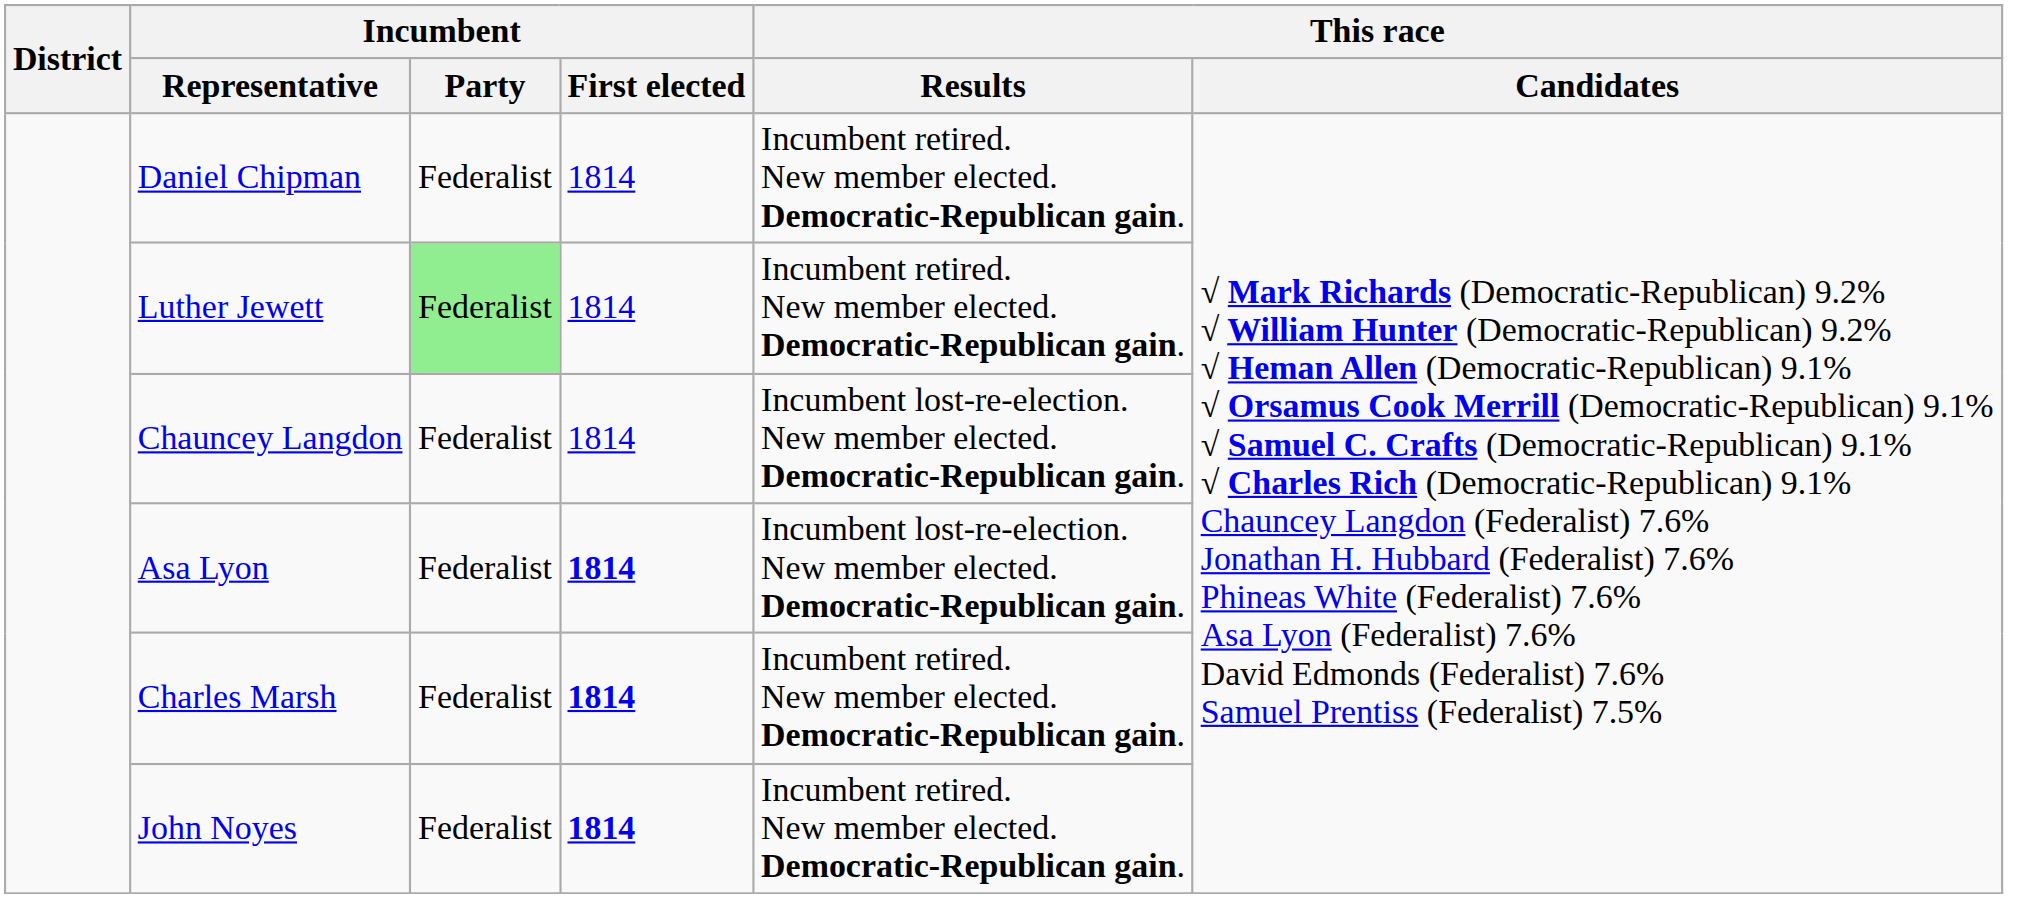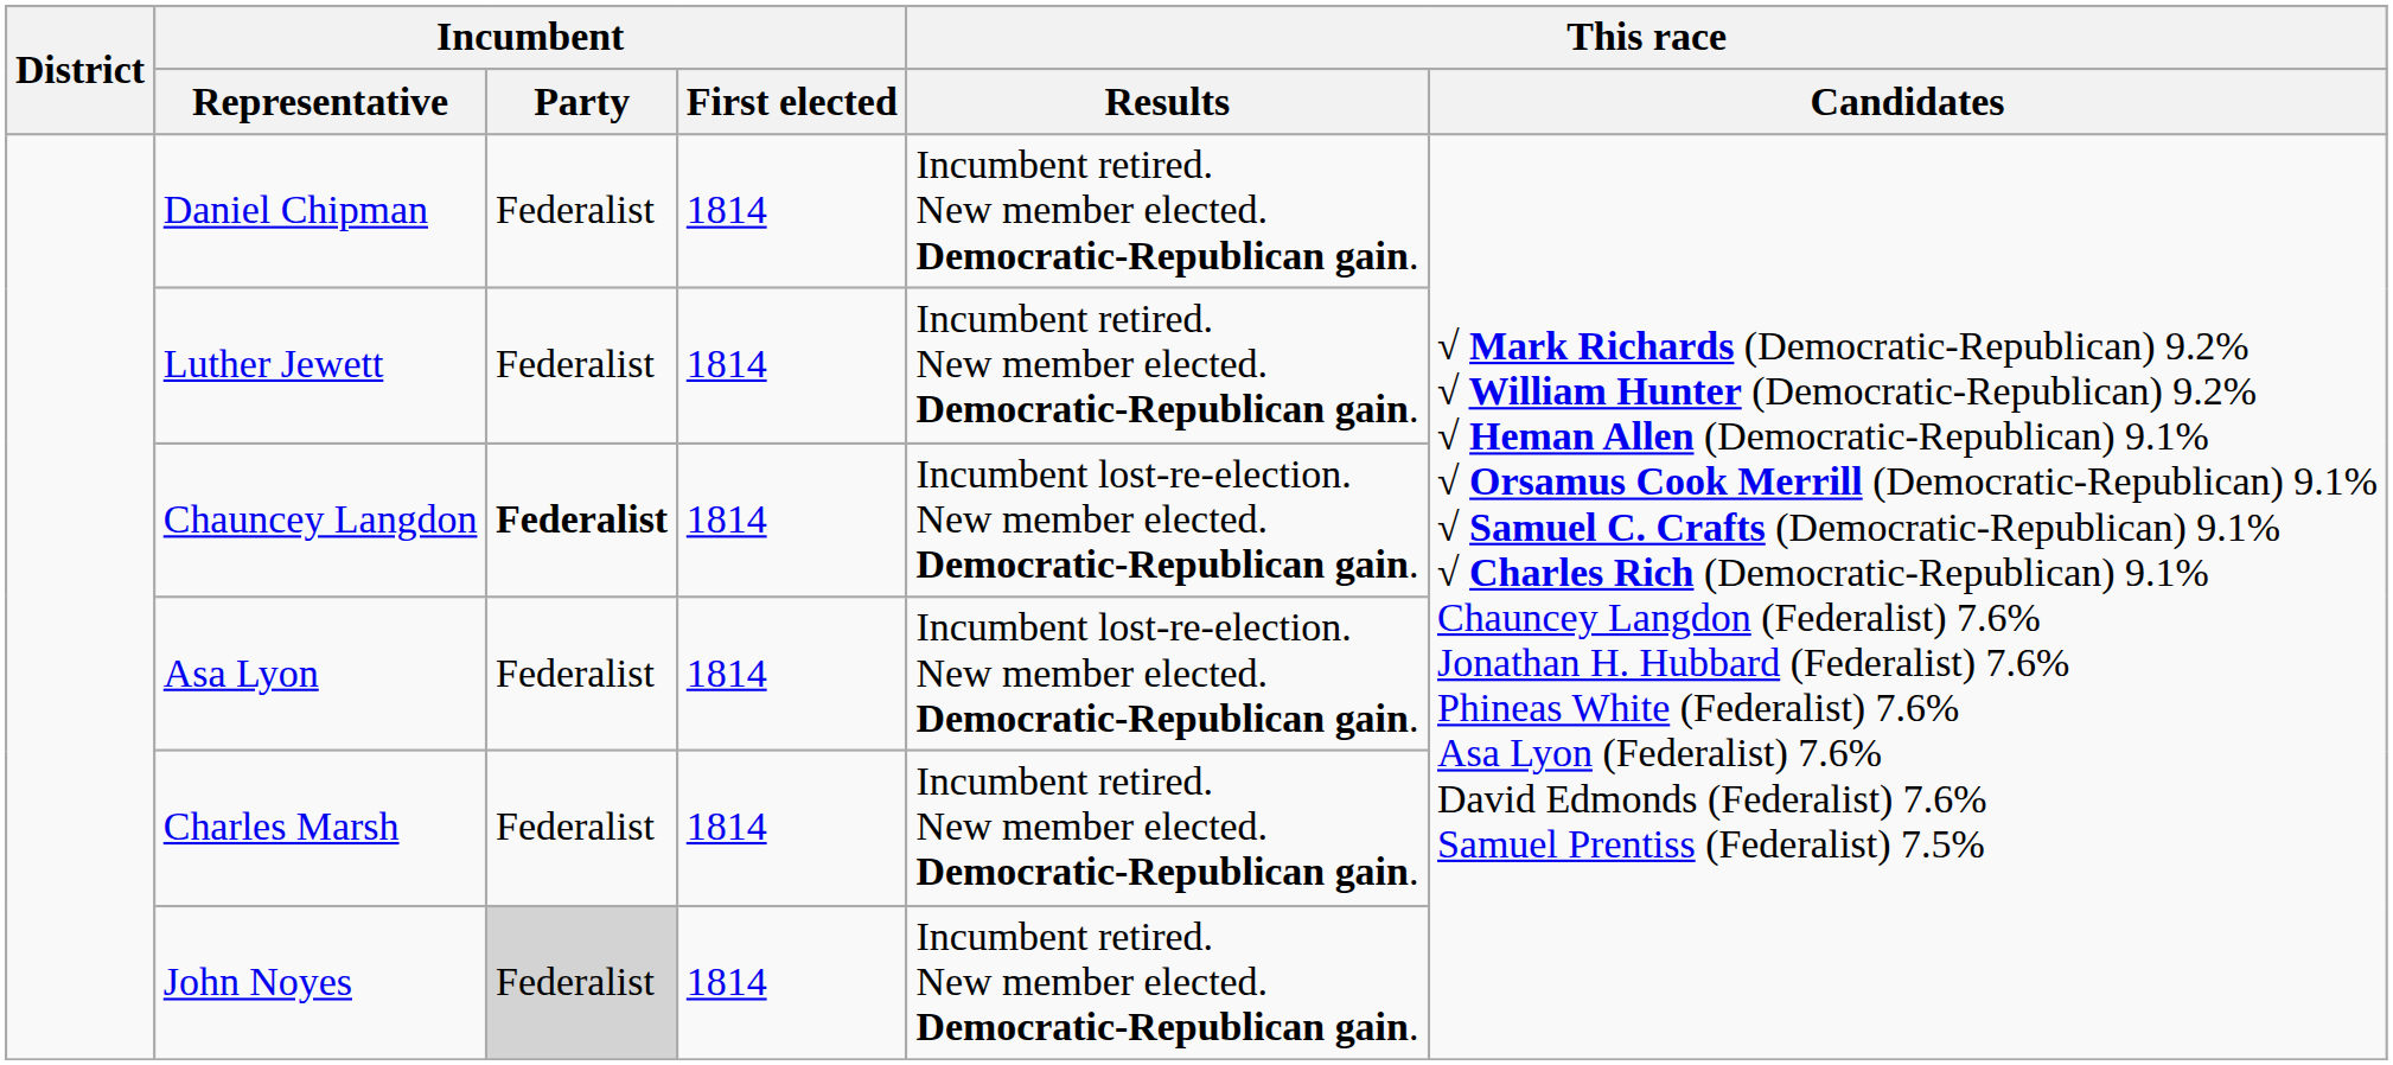Luther Jewett | Incumbent / Party: lightgreen background -> no background
Chauncey Langdon | Incumbent / Party: normal -> bold
Asa Lyon | Incumbent / First elected: bold -> normal
Charles Marsh | Incumbent / First elected: bold -> normal
John Noyes | Incumbent / Party: no background -> lightgrey background
John Noyes | Incumbent / First elected: bold -> normal
